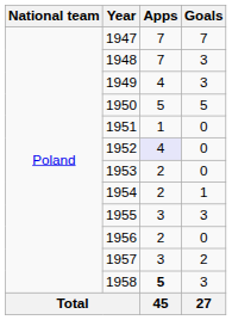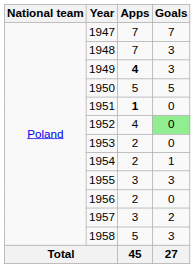1949 | Apps: normal -> bold
1951 | Apps: normal -> bold
1952 | Apps: lavender background -> no background
1952 | Goals: no background -> lightgreen background
1958 | Apps: bold -> normal
